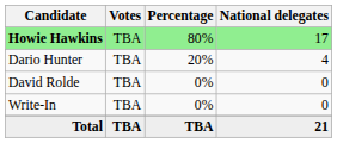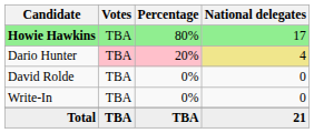Dario Hunter | Votes: no background -> pink background
Dario Hunter | Percentage: no background -> pink background
Dario Hunter | National delegates: no background -> khaki background
